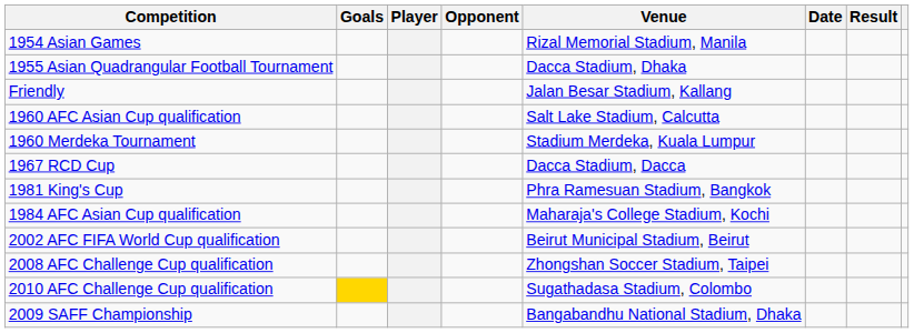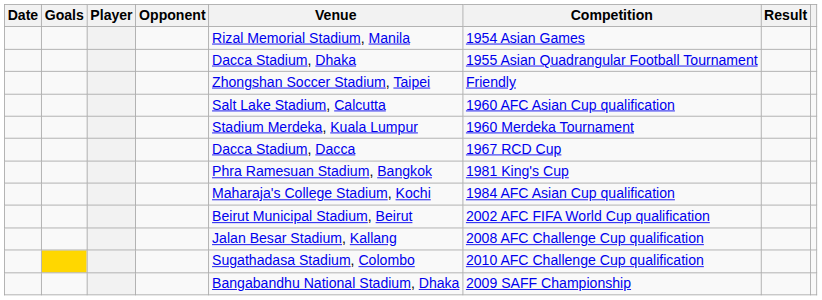columns swapped: Date <-> Competition
row 4 | Venue: Jalan Besar Stadium, Kallang -> Zhongshan Soccer Stadium, Taipei
row 11 | Venue: Zhongshan Soccer Stadium, Taipei -> Jalan Besar Stadium, Kallang
